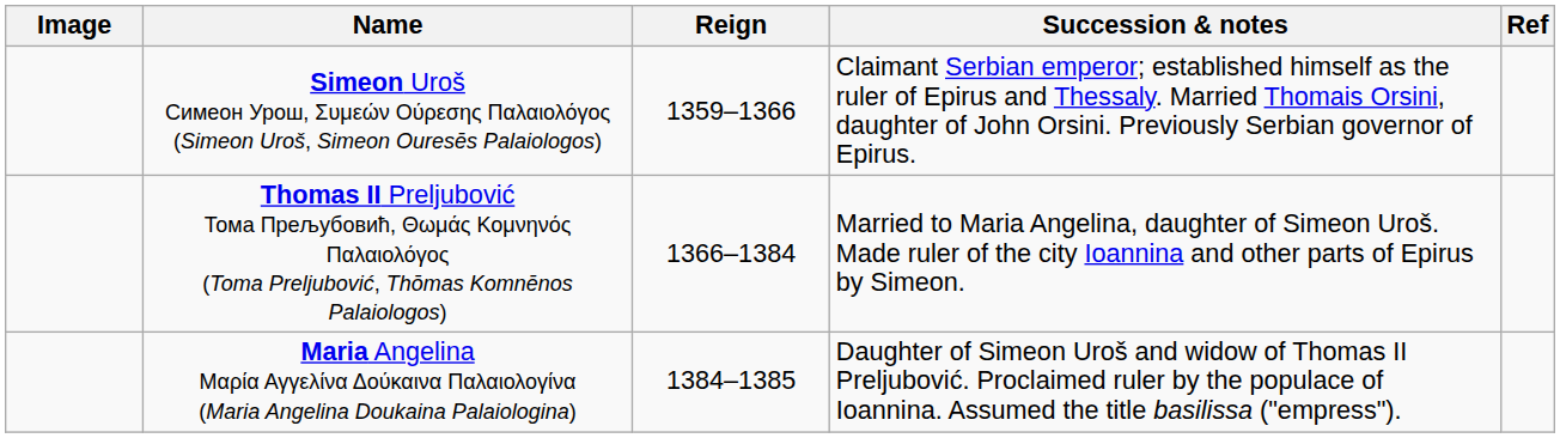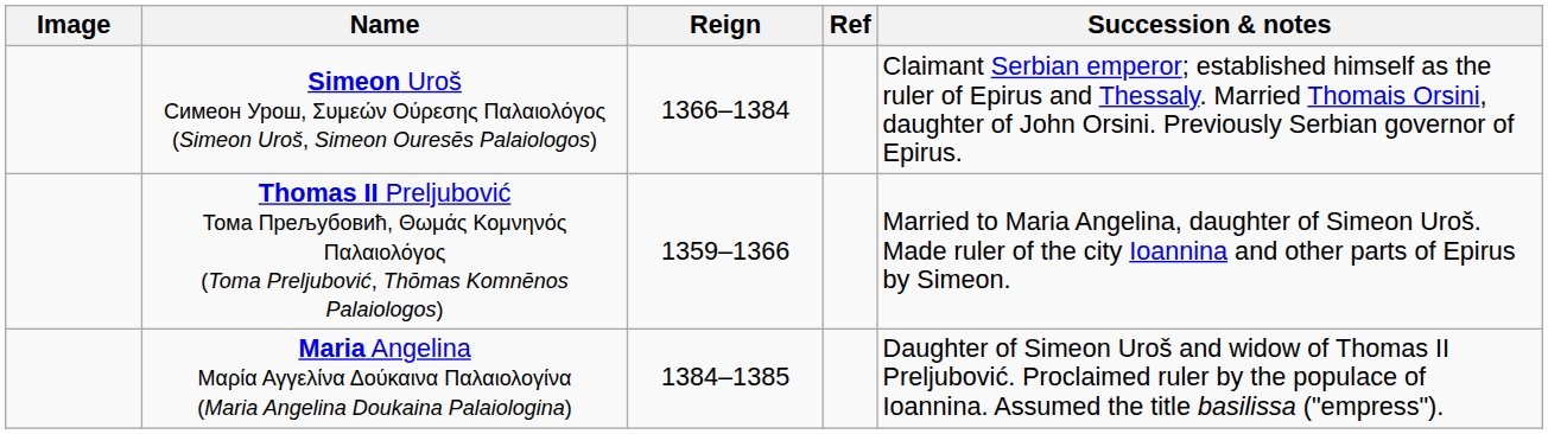columns swapped: Succession & notes <-> Ref
row 2 | Reign: 1359–1366 -> 1366–1384
row 3 | Reign: 1366–1384 -> 1359–1366
